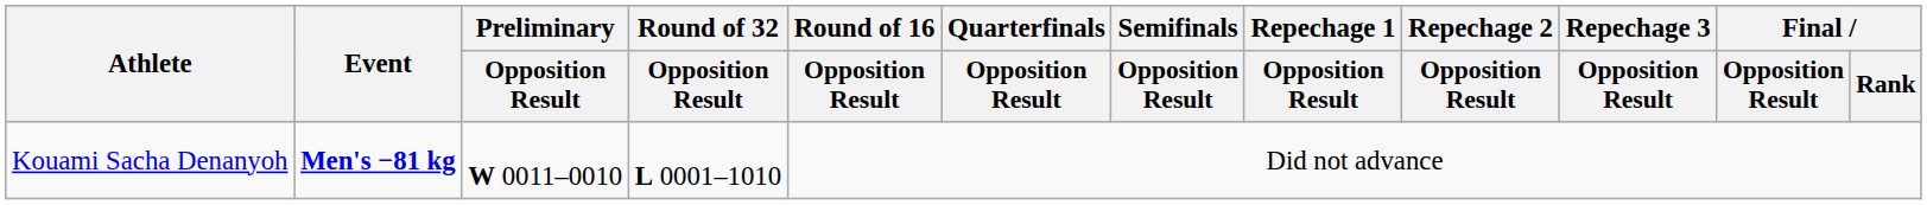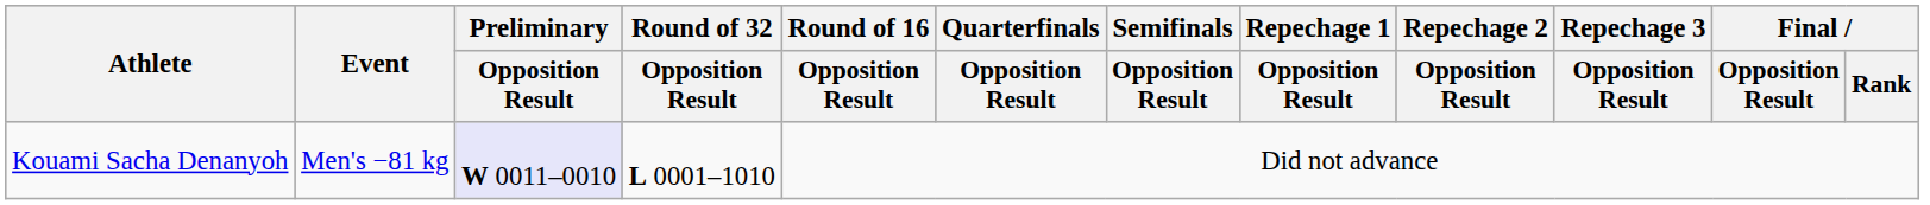Kouami Sacha Denanyoh | Event: bold -> normal
Kouami Sacha Denanyoh | Preliminary / Opposition Result: no background -> lavender background
